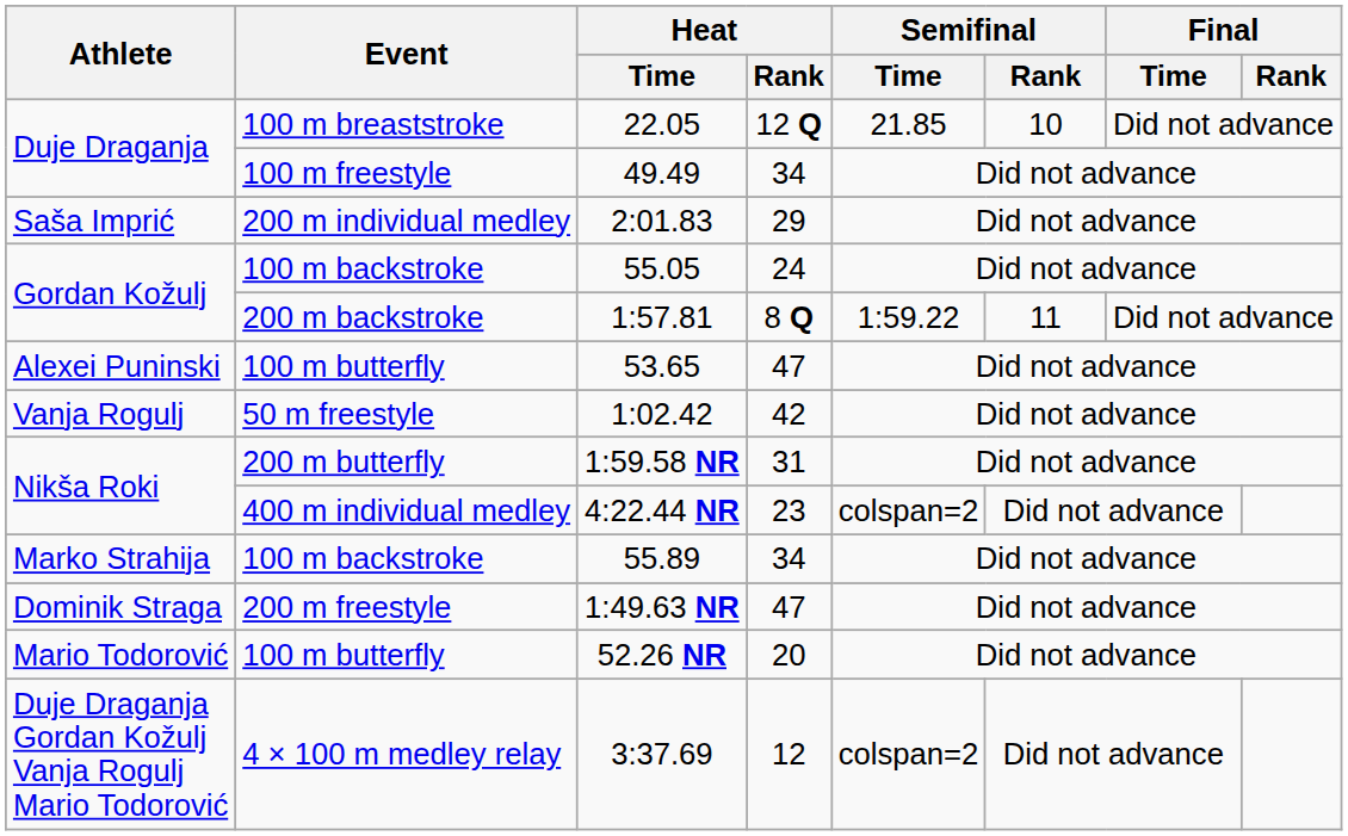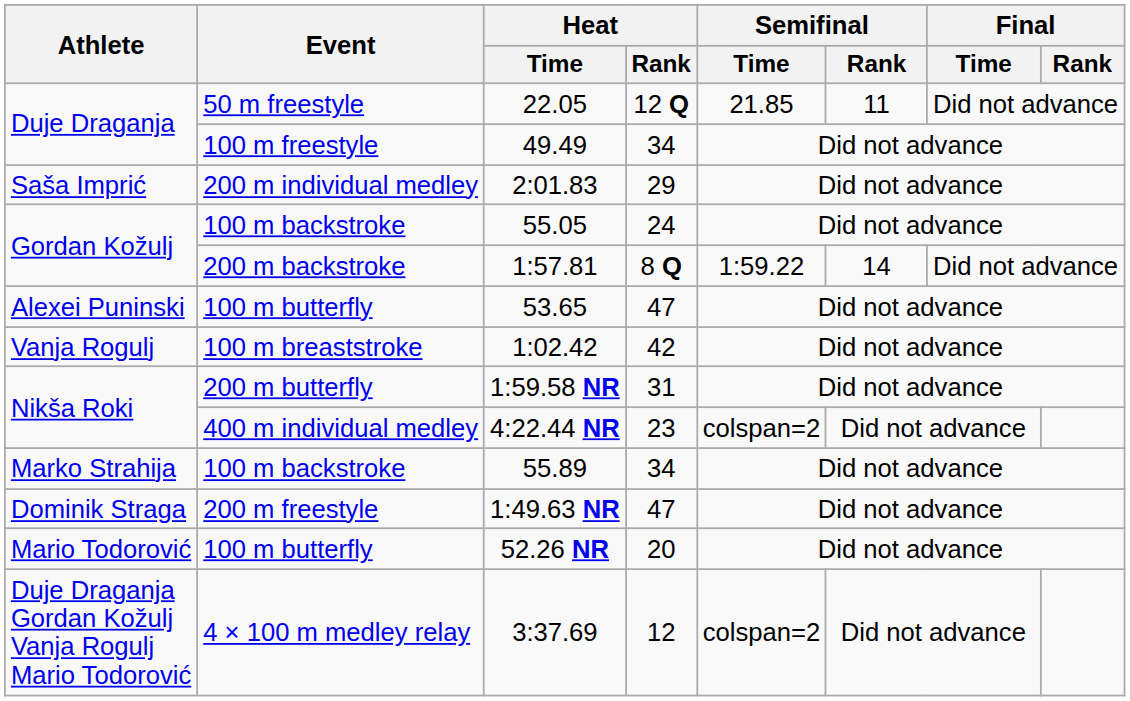22.05 | Event: 100 m breaststroke -> 50 m freestyle
22.05 | Semifinal / Rank: 10 -> 11
1:57.81 | Semifinal / Rank: 11 -> 14
1:02.42 | Event: 50 m freestyle -> 100 m breaststroke
